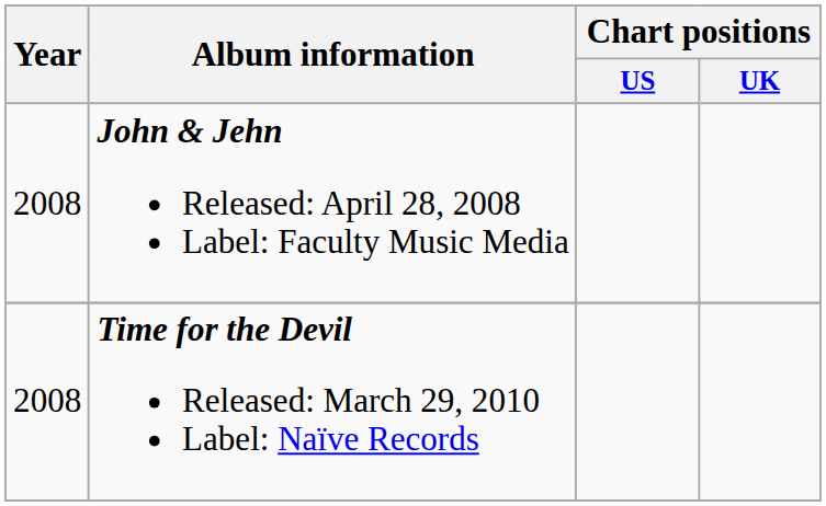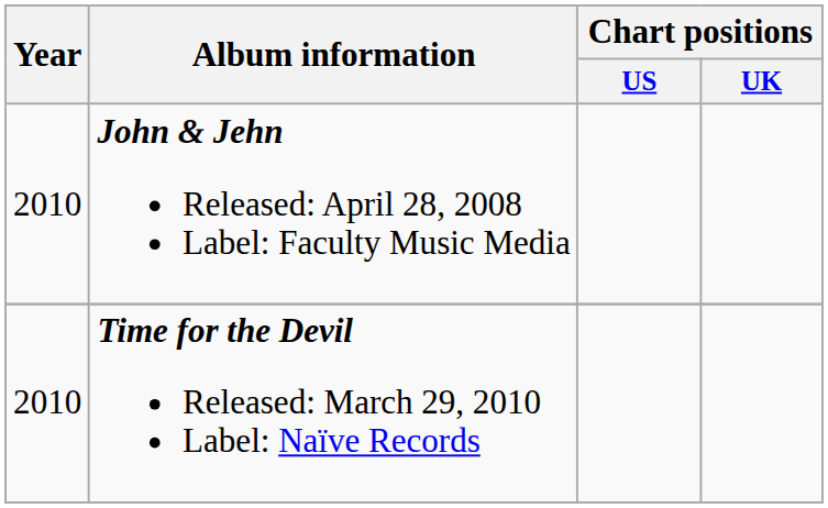row 3 | Year: 2008 -> 2010
row 4 | Year: 2008 -> 2010
